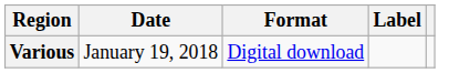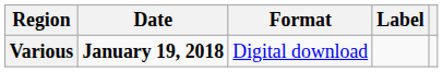Various | Date: normal -> bold
